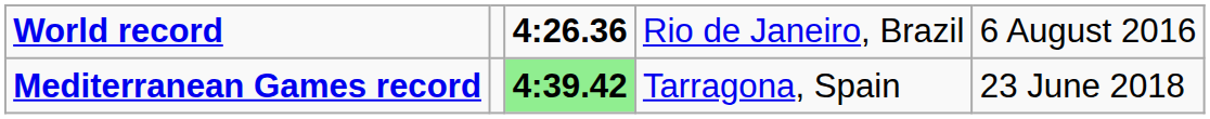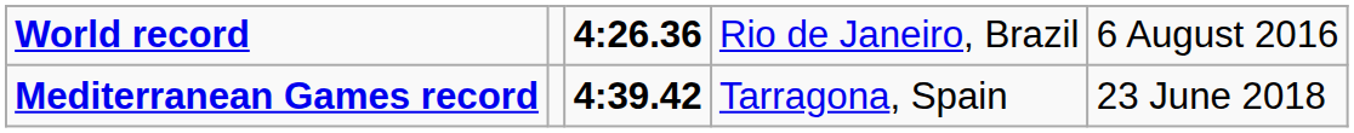Mediterranean Games record | column 3: lightgreen background -> no background
